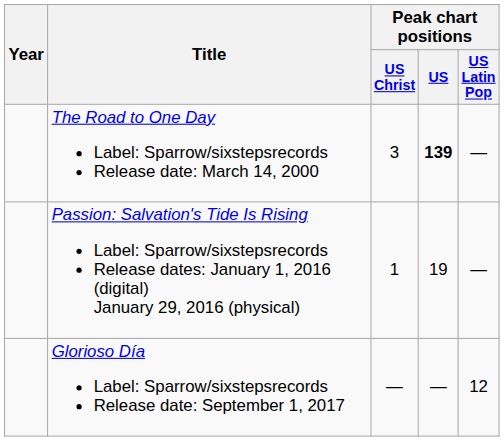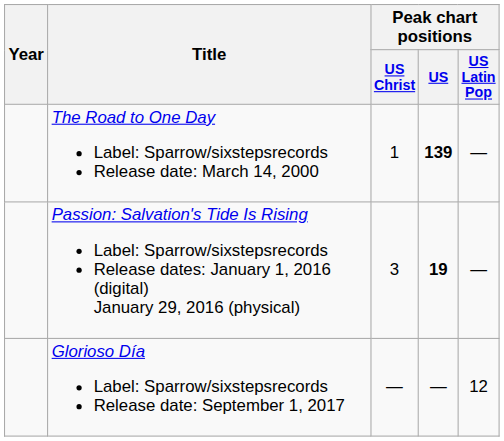row 3 | Peak chart positions / US Christ: 3 -> 1
row 4 | Peak chart positions / US Christ: 1 -> 3
row 4 | Peak chart positions / US: normal -> bold
